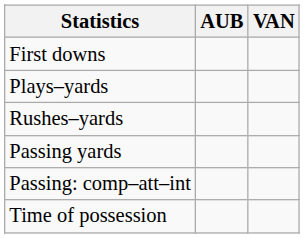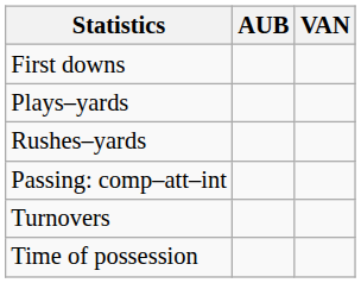- row: Passing yards
+ row: Turnovers
